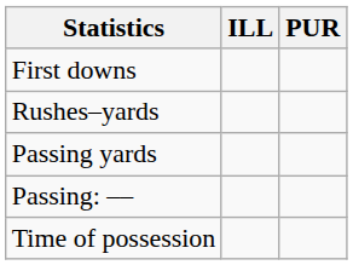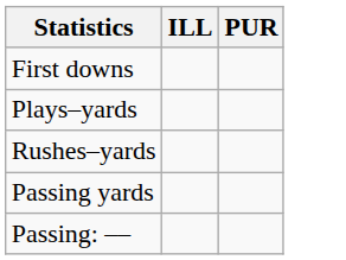+ row: Plays–yards
- row: Time of possession
